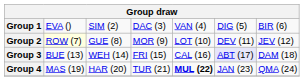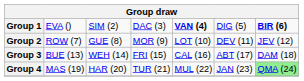Group 1 | column 5: normal -> bold
Group 1 | column 7: normal -> bold
Group 2 | column 2: lightyellow background -> no background
Group 3 | column 6: lavender background -> no background
Group 4 | column 5: bold -> normal
Group 4 | column 7: no background -> lightgreen background
